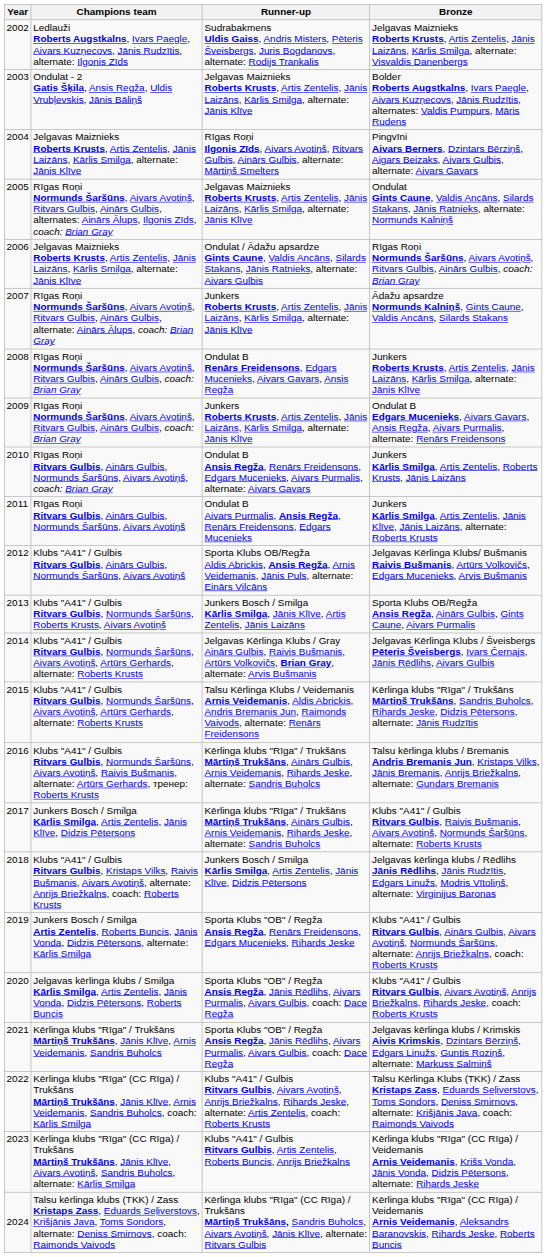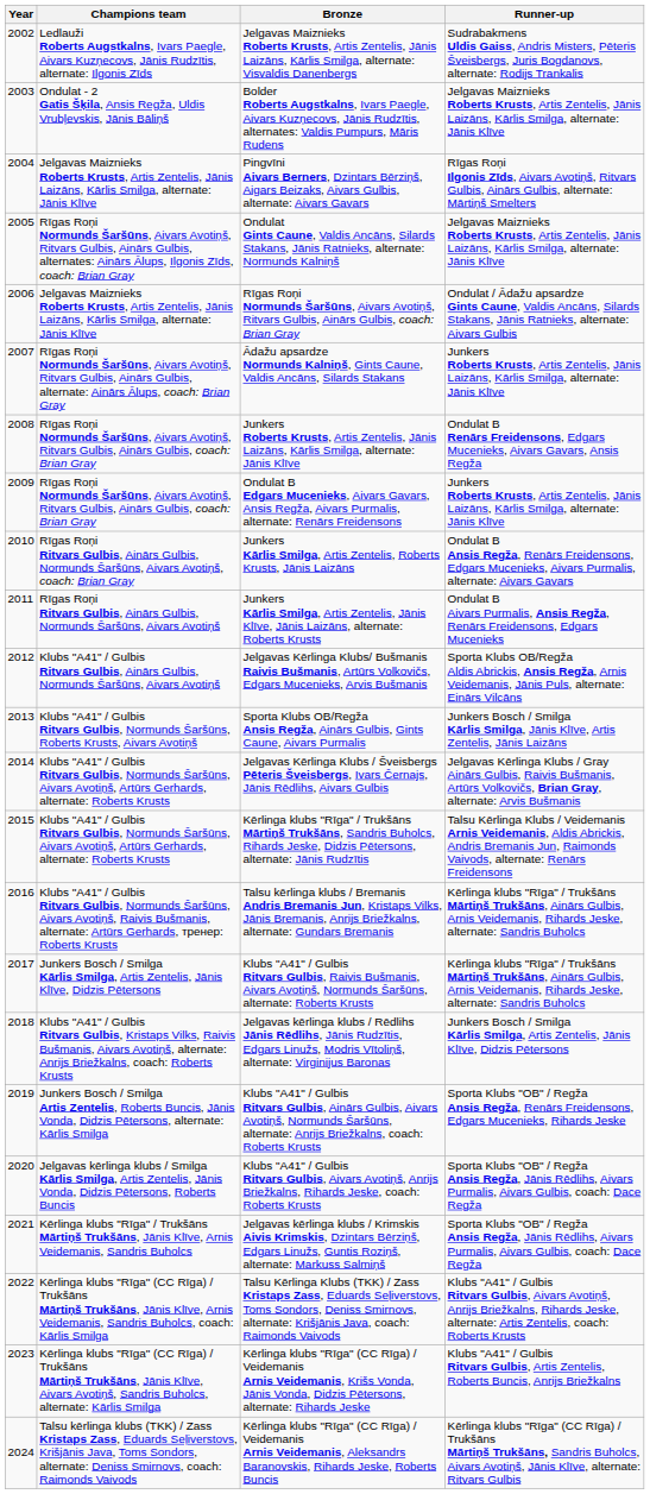columns swapped: Runner-up <-> Bronze
